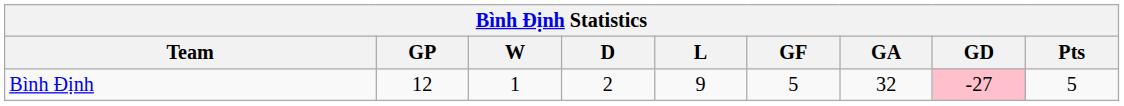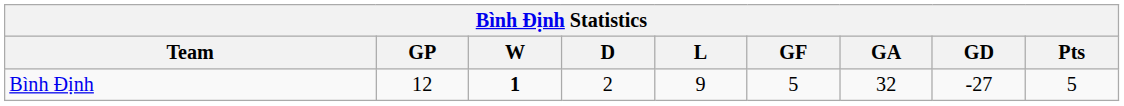Bình Định | W: normal -> bold
Bình Định | GD: pink background -> no background
